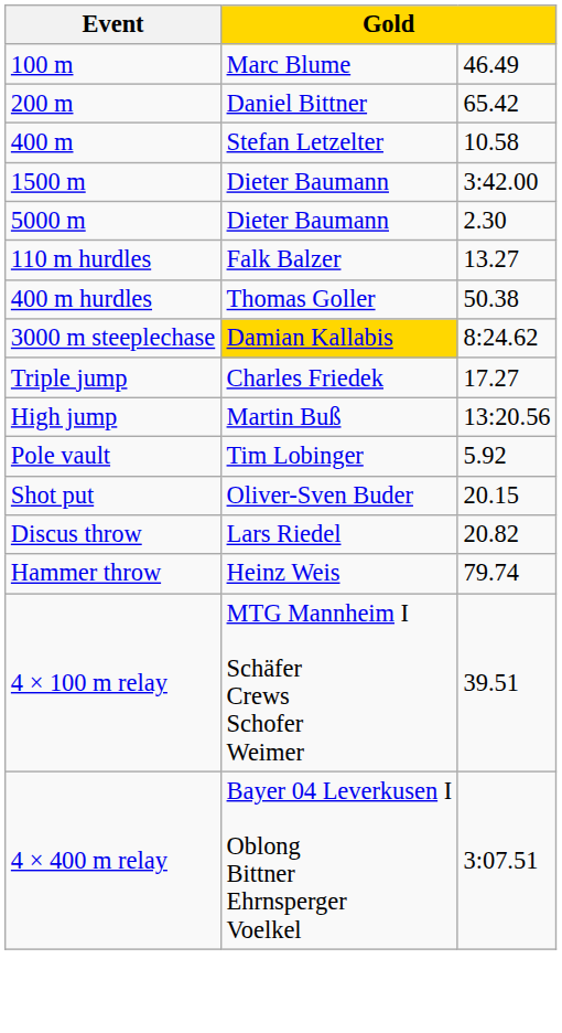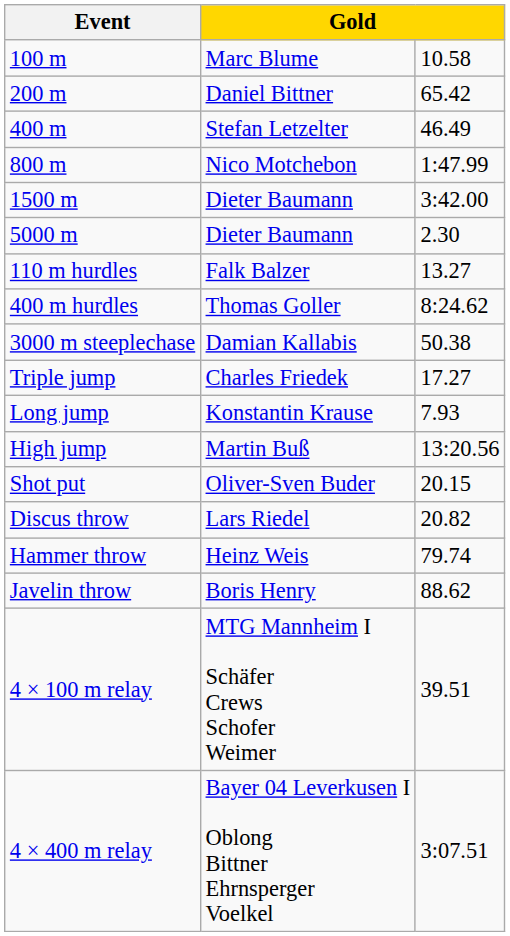100 m | column 3: 46.49 -> 10.58
400 m | column 3: 10.58 -> 46.49
+ row: 800 m | Nico Motchebon | 1:47.99
400 m hurdles | column 3: 50.38 -> 8:24.62
3000 m steeplechase | column 2: gold background -> no background
3000 m steeplechase | column 3: 8:24.62 -> 50.38
+ row: Long jump | Konstantin Krause | 7.93
- row: Pole vault | Tim Lobinger | 5.92
+ row: Javelin throw | Boris Henry | 88.62
